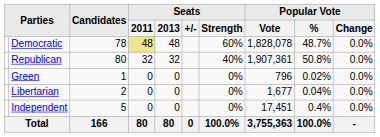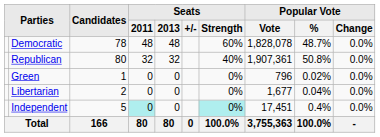Democratic | Seats / 2011: khaki background -> no background
Independent | Seats / 2011: no background -> paleturquoise background
Independent | Seats / Strength: no background -> paleturquoise background
